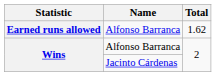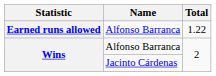Earned runs allowed | Total: 1.62 -> 1.22
